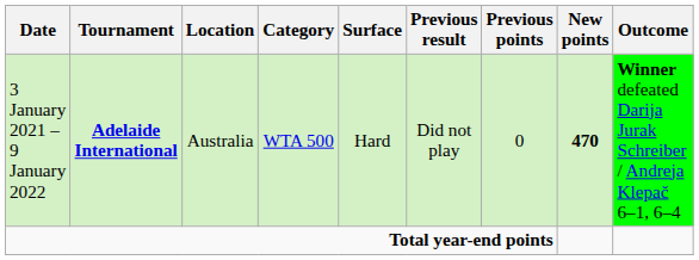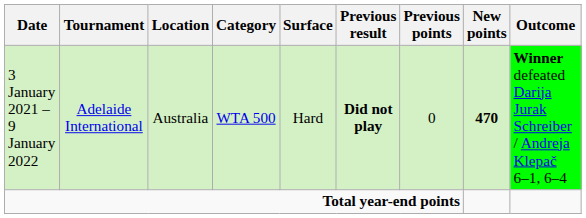3 January 2021 – 9 January 2022 | Tournament: bold -> normal
3 January 2021 – 9 January 2022 | Previous result: normal -> bold
